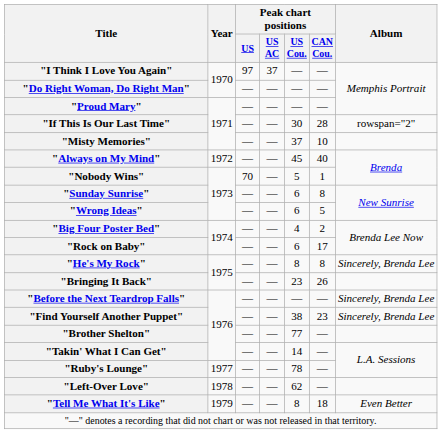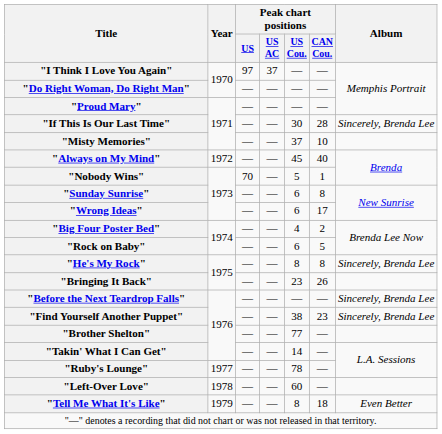"If This Is Our Last Time" | Album: rowspan="2" -> Sincerely, Brenda Lee
"Wrong Ideas" | Peak chart positions / CAN Cou.: 5 -> 17
"Rock on Baby" | Peak chart positions / CAN Cou.: 17 -> 5
"Left-Over Love" | Peak chart positions / US Cou.: 62 -> 60
